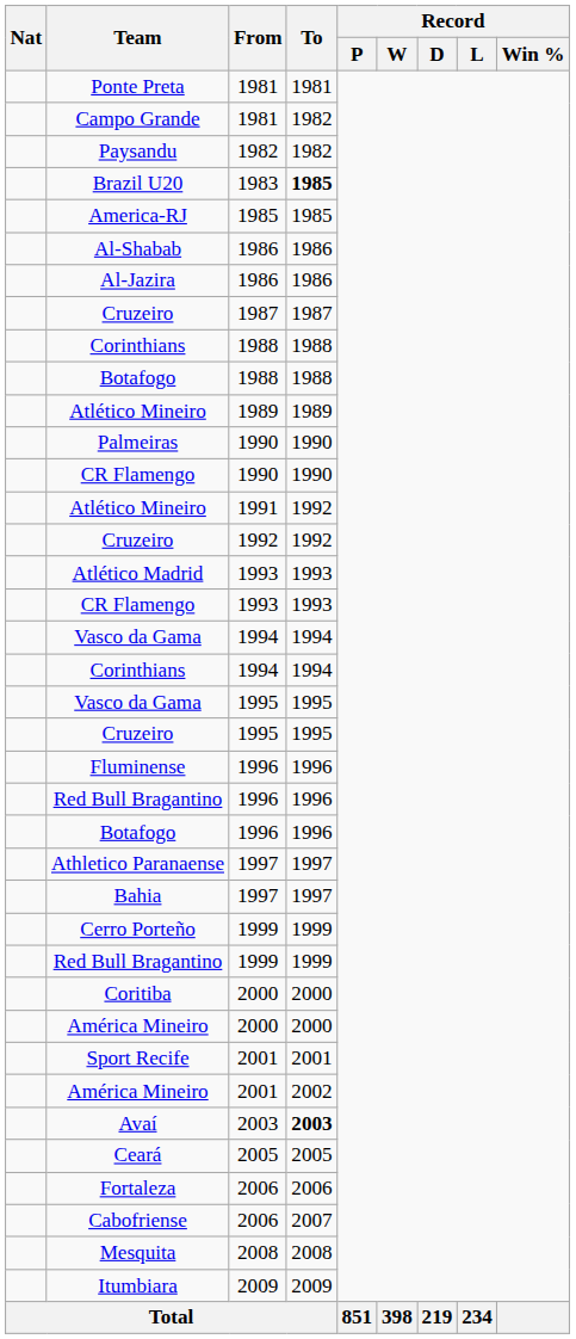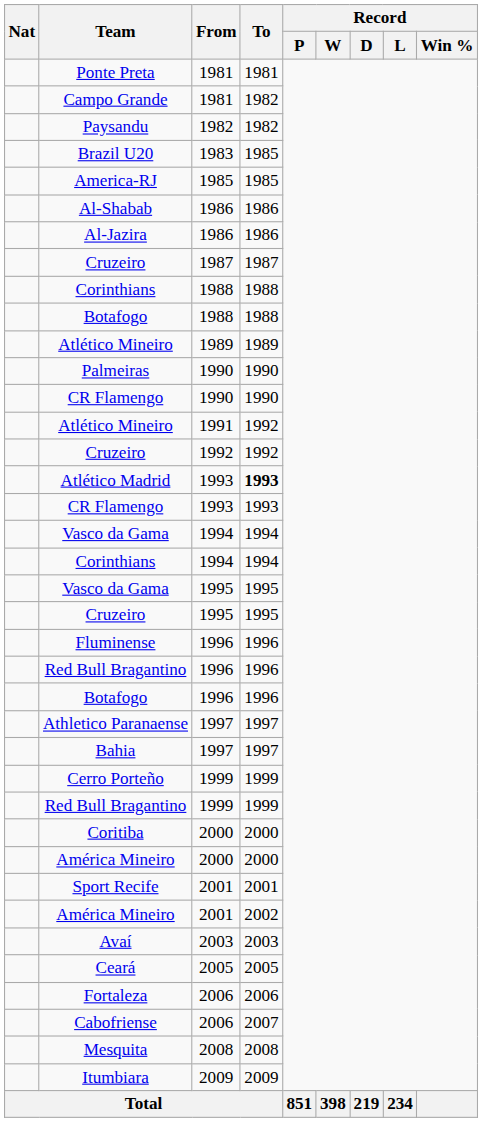Brazil U20 | To: bold -> normal
Atlético Madrid | To: normal -> bold
Avaí | To: bold -> normal
